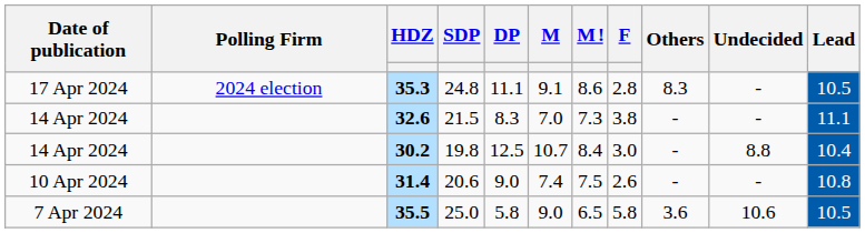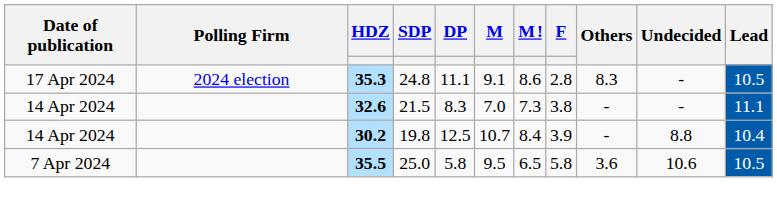30.2 | F: 3.0 -> 3.9
- row: 10 Apr 2024 | 31.4 | 20.6 | 9.0 | 7.4 | 7.5 | 2.6 | - | - | 10.8
35.5 | M: 9.0 -> 9.5
